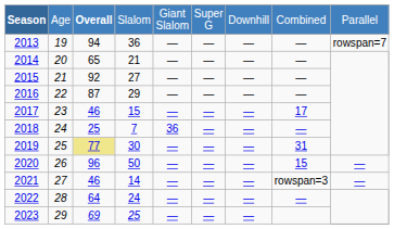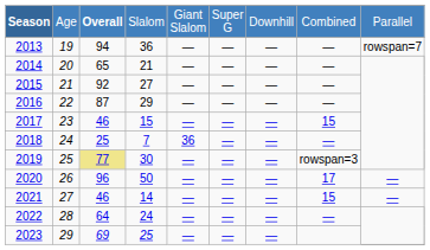2017 | column 8: 17 -> 15
2019 | column 8: 31 -> rowspan=3
2020 | column 8: 15 -> 17
2021 | column 8: rowspan=3 -> 15
